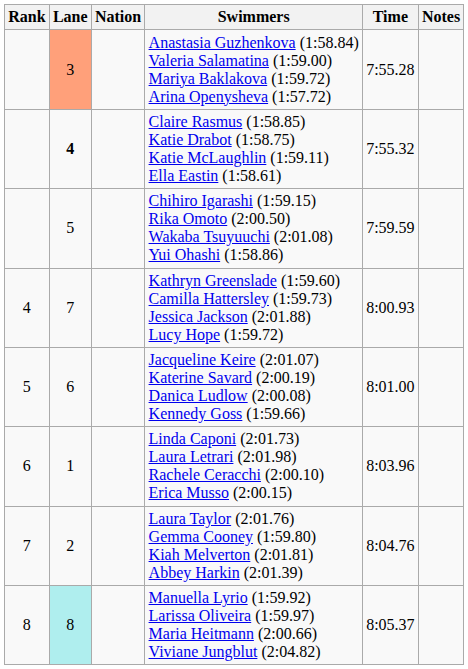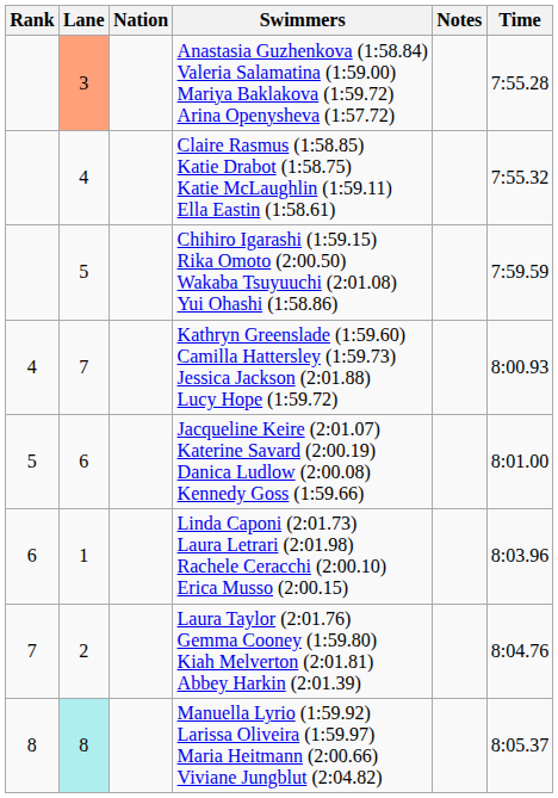columns swapped: Time <-> Notes
row 3 | Lane: bold -> normal
